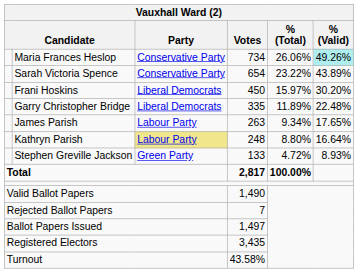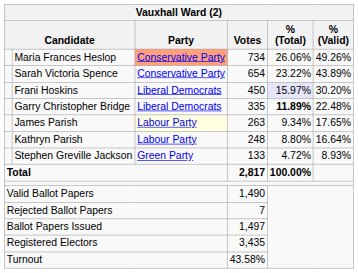Maria Frances Heslop | Party: no background -> lightsalmon background
Maria Frances Heslop | % (Valid): paleturquoise background -> no background
Frani Hoskins | % (Total): no background -> lavender background
Garry Christopher Bridge | % (Total): normal -> bold
James Parish | Party: no background -> lightyellow background
Kathryn Parish | Party: khaki background -> no background
